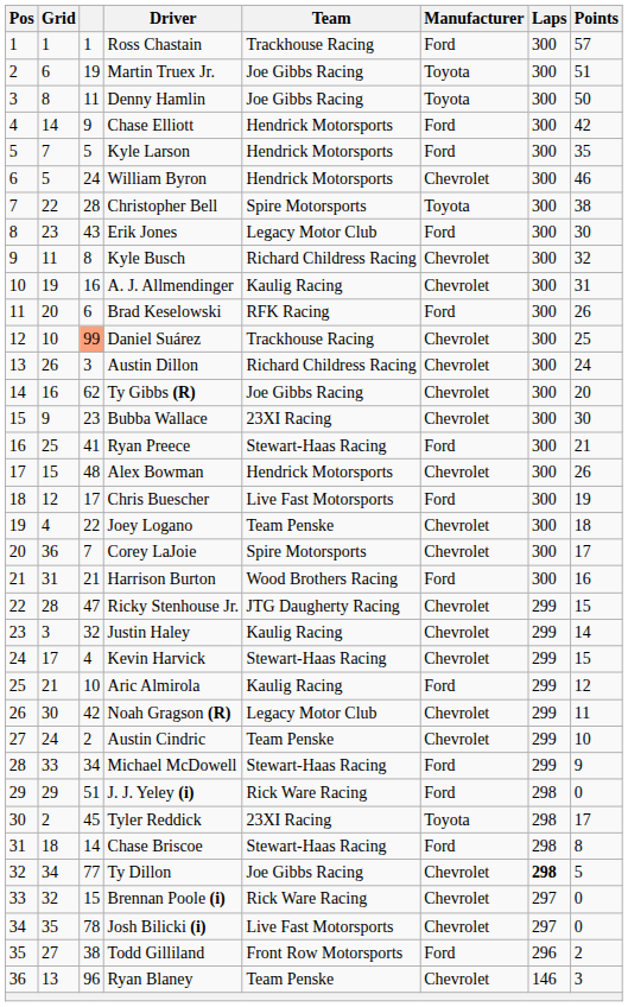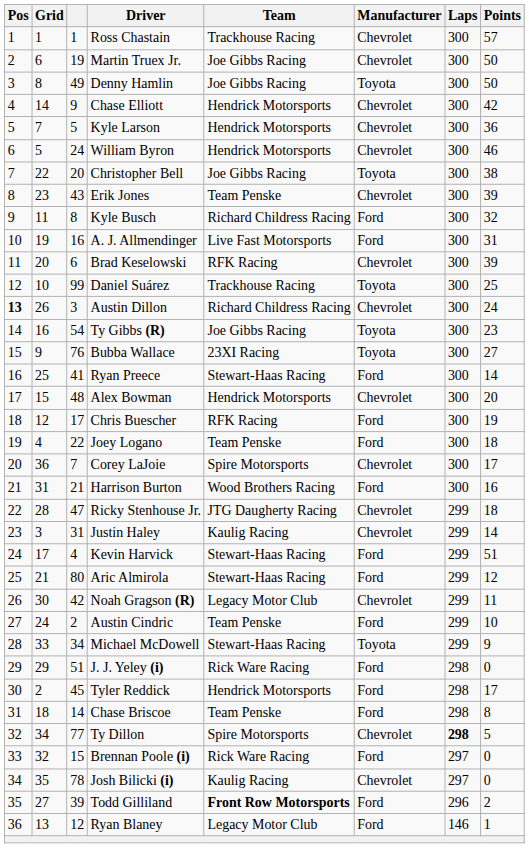Ross Chastain | Manufacturer: Ford -> Chevrolet
Martin Truex Jr. | Manufacturer: Toyota -> Chevrolet
Martin Truex Jr. | Points: 51 -> 50
Denny Hamlin | column 3: 11 -> 49
Chase Elliott | Manufacturer: Ford -> Chevrolet
Kyle Larson | Manufacturer: Ford -> Chevrolet
Kyle Larson | Points: 35 -> 36
Christopher Bell | column 3: 28 -> 20
Christopher Bell | Team: Spire Motorsports -> Joe Gibbs Racing
Erik Jones | Team: Legacy Motor Club -> Team Penske
Erik Jones | Manufacturer: Ford -> Chevrolet
Erik Jones | Points: 30 -> 39
Kyle Busch | Manufacturer: Chevrolet -> Ford
A. J. Allmendinger | Team: Kaulig Racing -> Live Fast Motorsports
A. J. Allmendinger | Manufacturer: Chevrolet -> Ford
Brad Keselowski | Manufacturer: Ford -> Chevrolet
Brad Keselowski | Points: 26 -> 39
Daniel Suárez | column 3: lightsalmon background -> no background
Daniel Suárez | Manufacturer: Chevrolet -> Toyota
Austin Dillon | Pos: normal -> bold
Ty Gibbs (R) | column 3: 62 -> 54
Ty Gibbs (R) | Manufacturer: Chevrolet -> Toyota
Ty Gibbs (R) | Points: 20 -> 23
Bubba Wallace | column 3: 23 -> 76
Bubba Wallace | Manufacturer: Chevrolet -> Toyota
Bubba Wallace | Points: 30 -> 27
Ryan Preece | Points: 21 -> 14
Alex Bowman | Points: 26 -> 20
Chris Buescher | Team: Live Fast Motorsports -> RFK Racing
Joey Logano | Manufacturer: Chevrolet -> Ford
Ricky Stenhouse Jr. | Points: 15 -> 18
Justin Haley | column 3: 32 -> 31
Kevin Harvick | Manufacturer: Chevrolet -> Ford
Kevin Harvick | Points: 15 -> 51
Aric Almirola | column 3: 10 -> 80
Aric Almirola | Team: Kaulig Racing -> Stewart-Haas Racing
Austin Cindric | Manufacturer: Chevrolet -> Ford
Michael McDowell | Manufacturer: Ford -> Toyota
Tyler Reddick | Team: 23XI Racing -> Hendrick Motorsports
Tyler Reddick | Manufacturer: Toyota -> Ford
Chase Briscoe | Team: Stewart-Haas Racing -> Team Penske
Ty Dillon | Team: Joe Gibbs Racing -> Spire Motorsports
Brennan Poole (i) | Manufacturer: Chevrolet -> Ford
Josh Bilicki (i) | Team: Live Fast Motorsports -> Kaulig Racing
Todd Gilliland | column 3: 38 -> 39
Todd Gilliland | Team: normal -> bold
Ryan Blaney | column 3: 96 -> 12
Ryan Blaney | Team: Team Penske -> Legacy Motor Club
Ryan Blaney | Manufacturer: Chevrolet -> Ford
Ryan Blaney | Points: 3 -> 1
